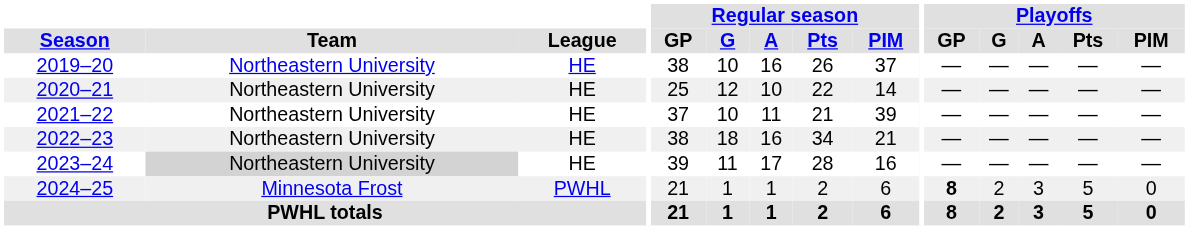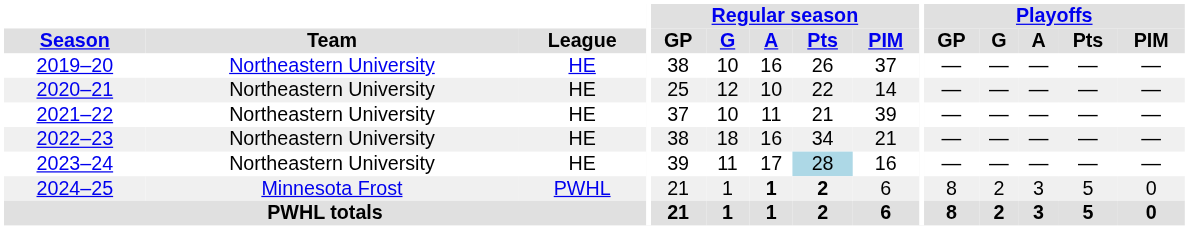2023–24 | Team: lightgrey background -> no background
2023–24 | Regular season / Pts: no background -> lightblue background
2024–25 | Regular season / A: normal -> bold
2024–25 | Regular season / Pts: normal -> bold
2024–25 | Playoffs / GP: bold -> normal
